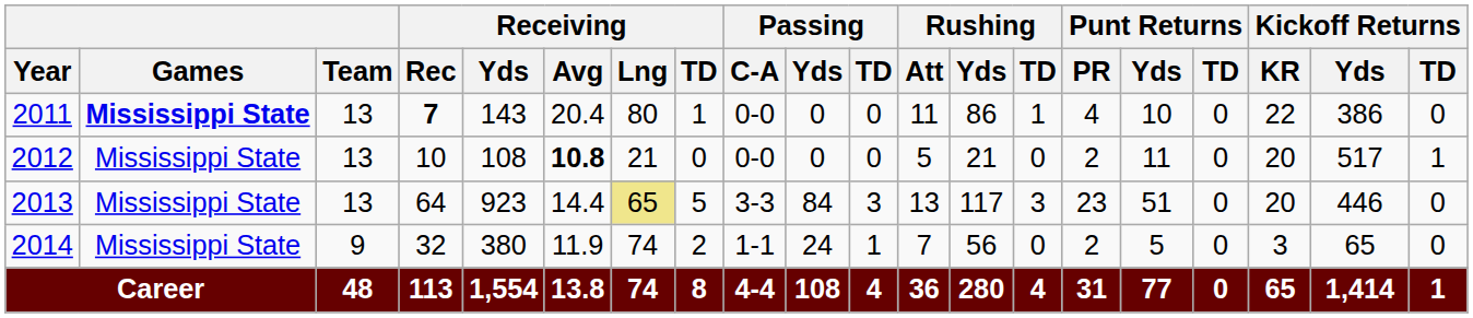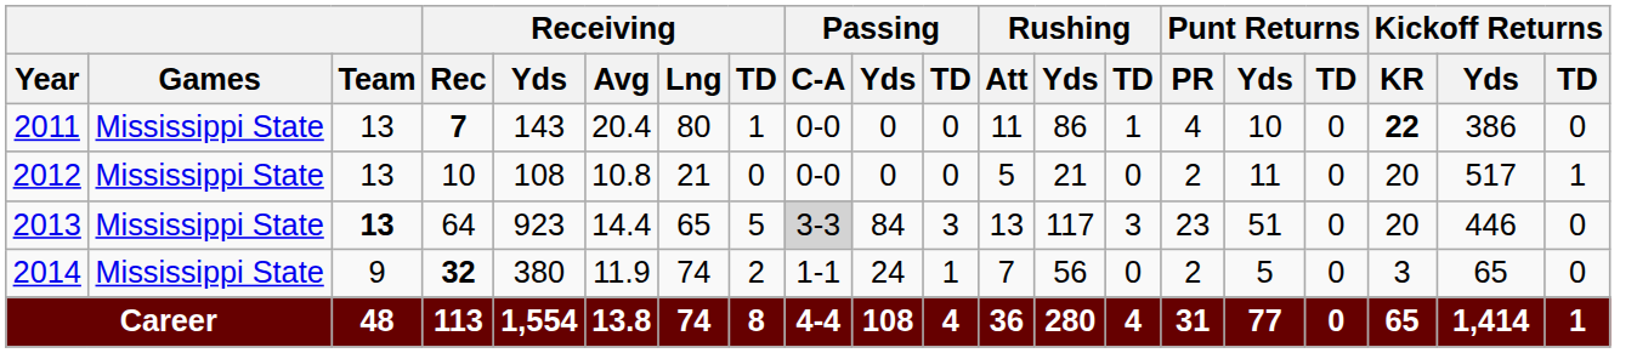2011 | Games: bold -> normal
2011 | Kickoff Returns / KR: normal -> bold
2012 | Receiving / Avg: bold -> normal
2013 | Team: normal -> bold
2013 | Receiving / Lng: khaki background -> no background
2013 | Passing / C-A: no background -> lightgrey background
2014 | Receiving / Rec: normal -> bold
